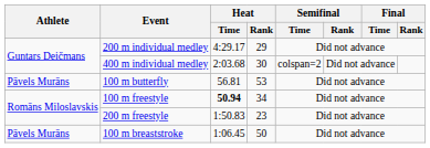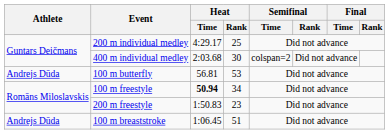200 m individual medley | Heat / Rank: 29 -> 25
100 m butterfly | Athlete: Pāvels Murāns -> Andrejs Dūda
100 m breaststroke | Athlete: Pāvels Murāns -> Andrejs Dūda
100 m breaststroke | Heat / Rank: 50 -> 51
